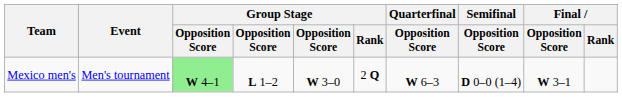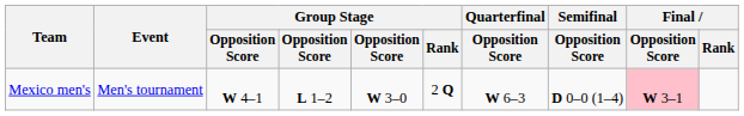Mexico men's | column 3: lightgreen background -> no background
Mexico men's | Final / Opposition Score: no background -> pink background
